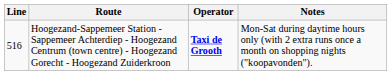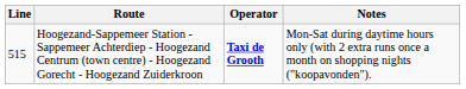row 2 | Line: 516 -> 515
